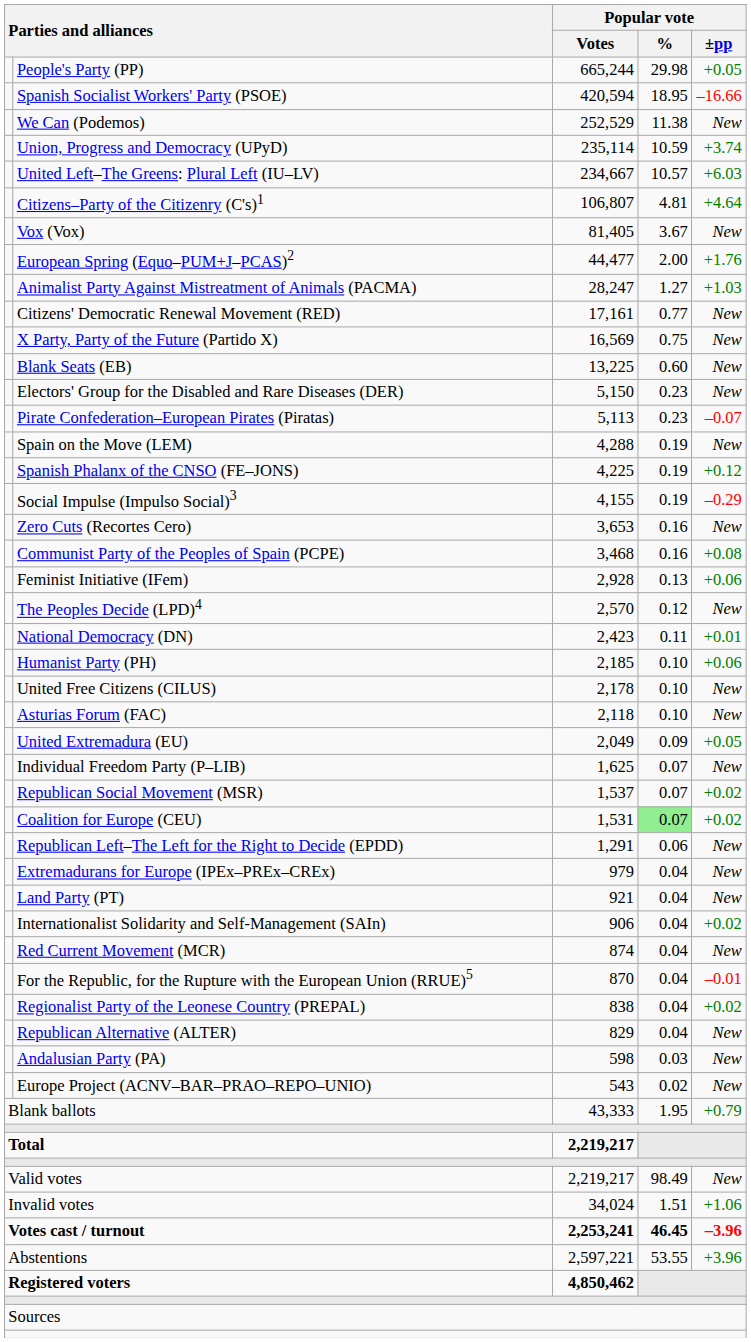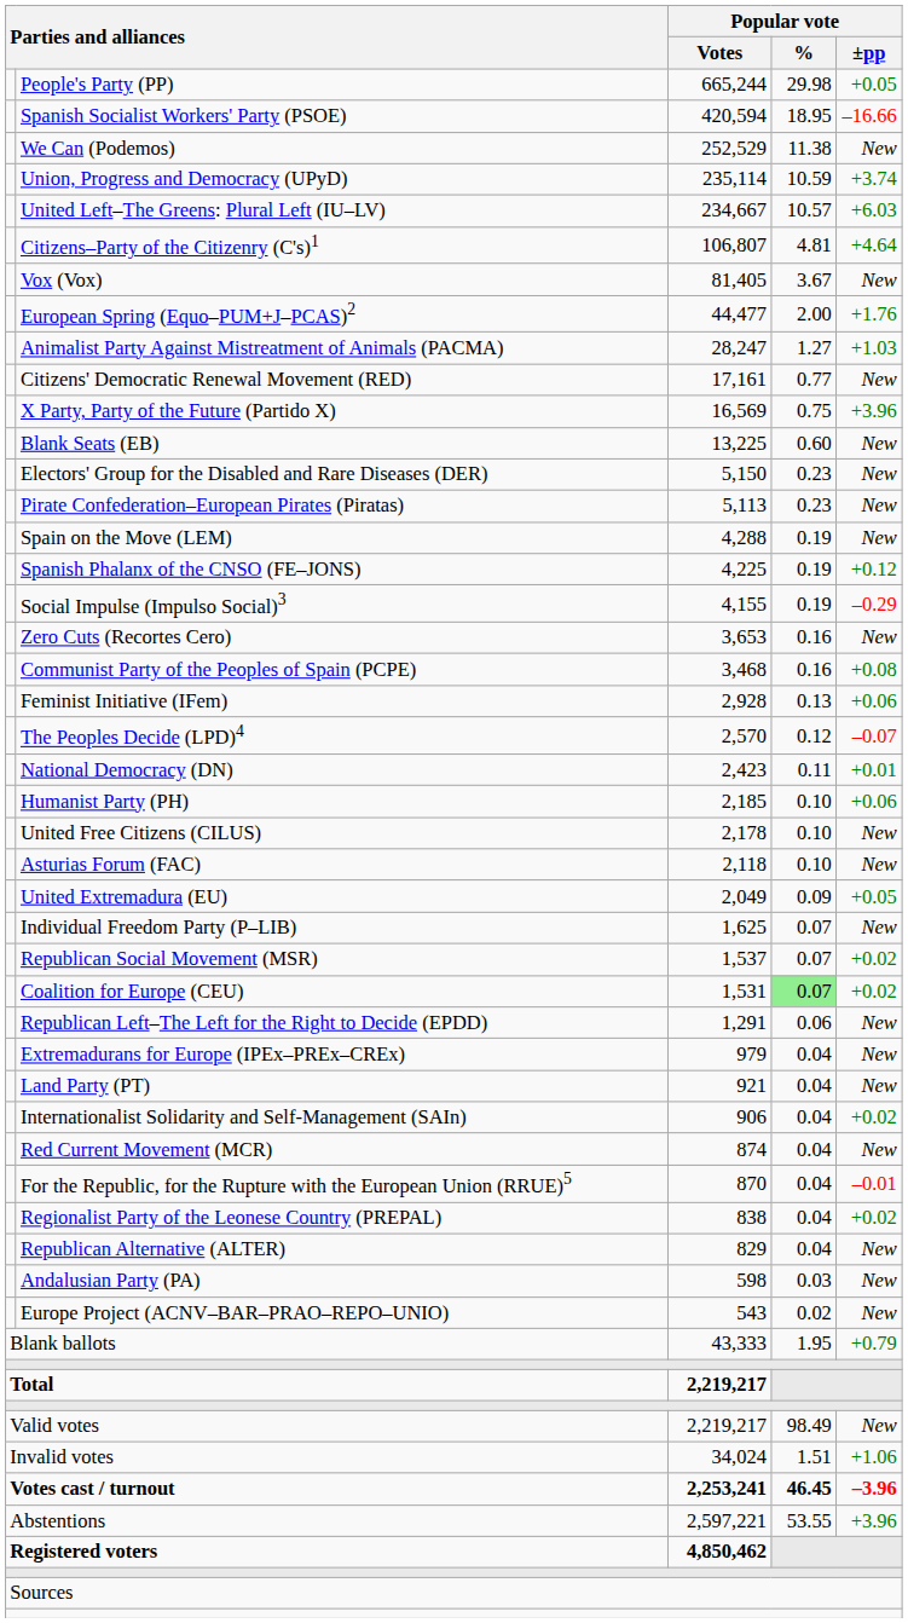X Party, Party of the Future (Partido X) | Popular vote / ±pp: New -> +3.96
Pirate Confederation–European Pirates (Piratas) | Popular vote / ±pp: –0.07 -> New
The Peoples Decide (LPD)4 | Popular vote / ±pp: New -> –0.07
